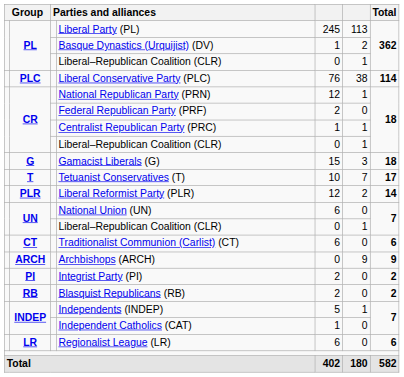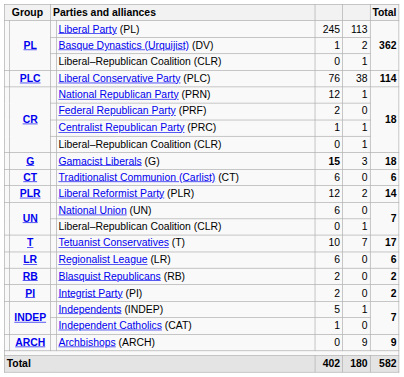Gamacist Liberals (G) | column 5: normal -> bold
rows swapped: Tetuanist Conservatives (T) <-> Traditionalist Communion (Carlist) (CT)
rows swapped: Regionalist League (LR) <-> Archbishops (ARCH)
rows swapped: Blasquist Republicans (RB) <-> Integrist Party (PI)
